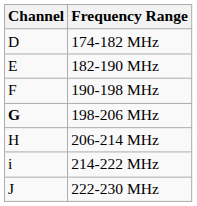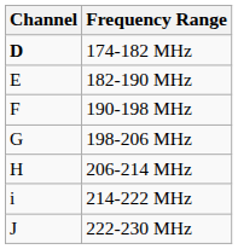174-182 MHz | Channel: normal -> bold
198-206 MHz | Channel: bold -> normal
